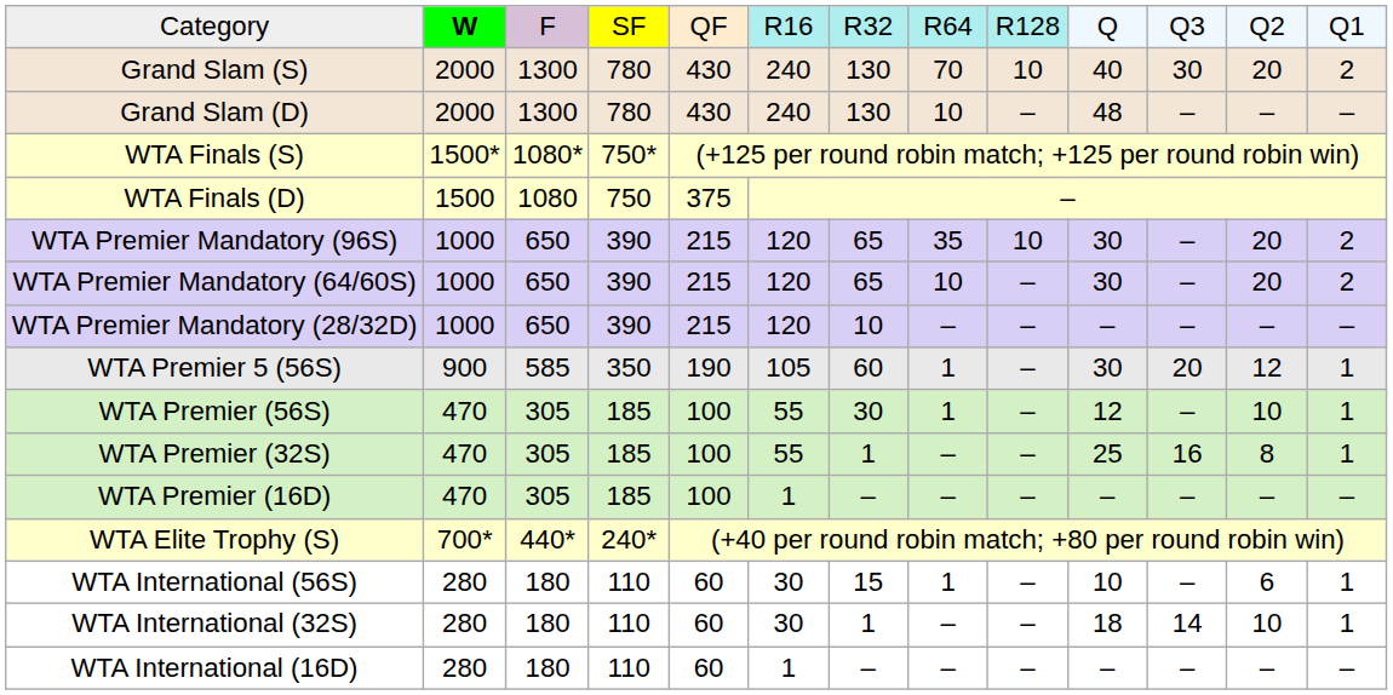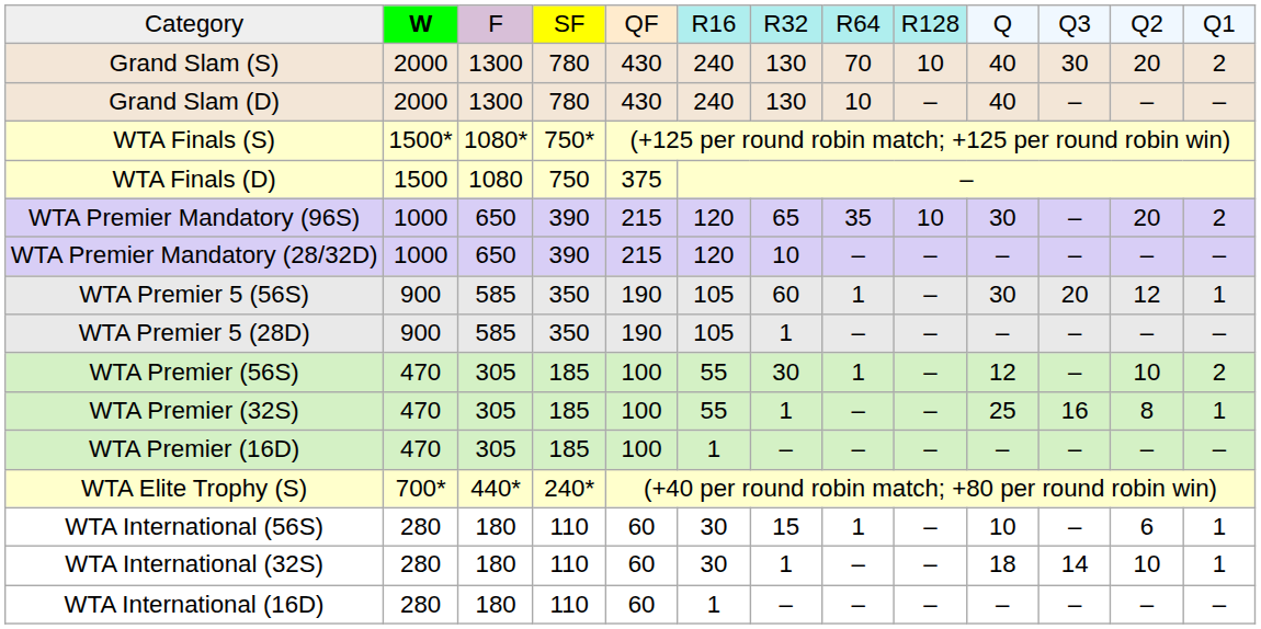Grand Slam (D) | column 10: 48 -> 40
- row: WTA Premier Mandatory (64/60S) | 1000 | 650 | 390 | 215 | 120 | 65 | 10 | – | 30 | – | 20 | 2
+ row: WTA Premier 5 (28D) | 900 | 585 | 350 | 190 | 105 | 1 | – | – | – | – | – | –
WTA Premier (56S) | column 13: 1 -> 2
